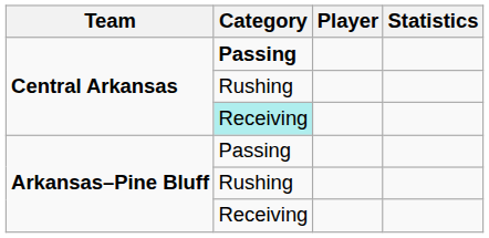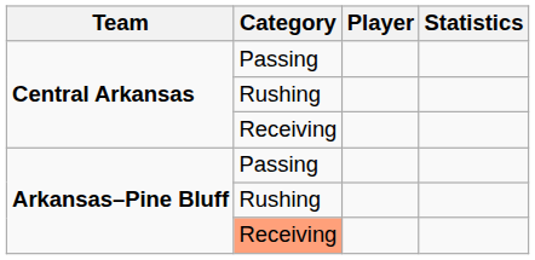Central Arkansas / Passing | Category: bold -> normal
Central Arkansas / Receiving | Category: paleturquoise background -> no background
Arkansas–Pine Bluff / Receiving | Category: no background -> lightsalmon background
